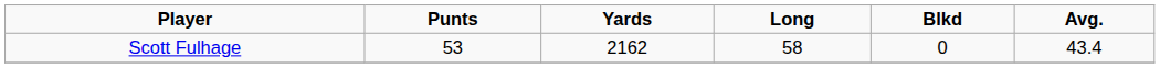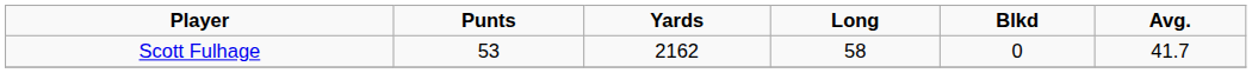Scott Fulhage | Avg.: 43.4 -> 41.7
